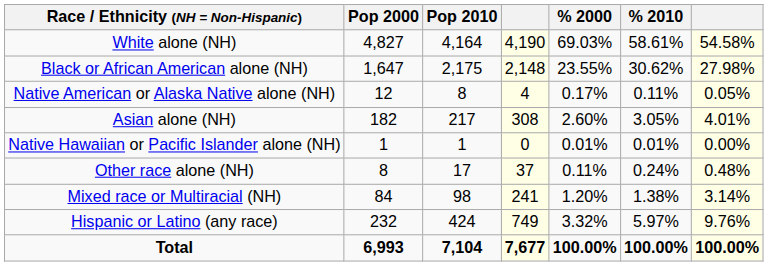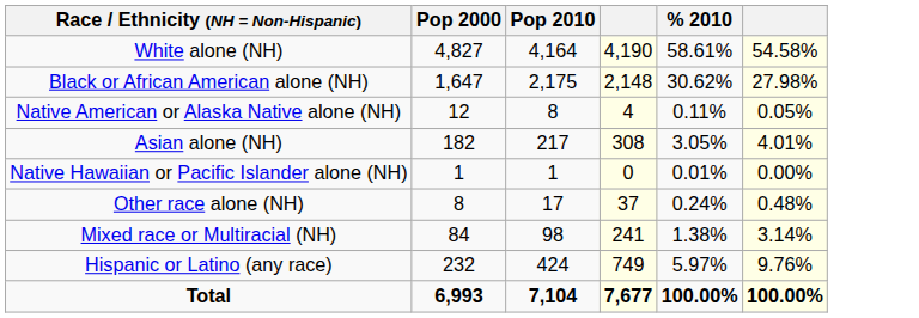- column: % 2000 | 69.03% | 23.55% | 0.17% | 2.60% | 0.01% | 0.11% | 1.20% | 3.32% | 100.00%
